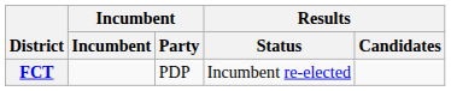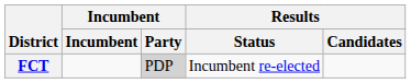FCT | Incumbent / Party: no background -> lightgrey background
